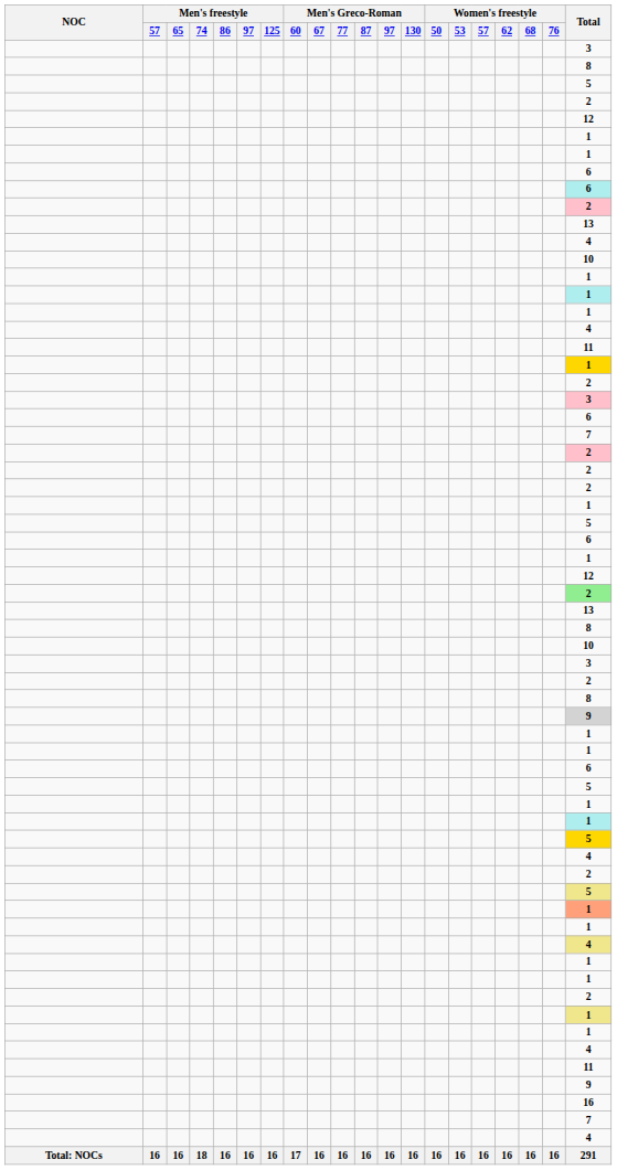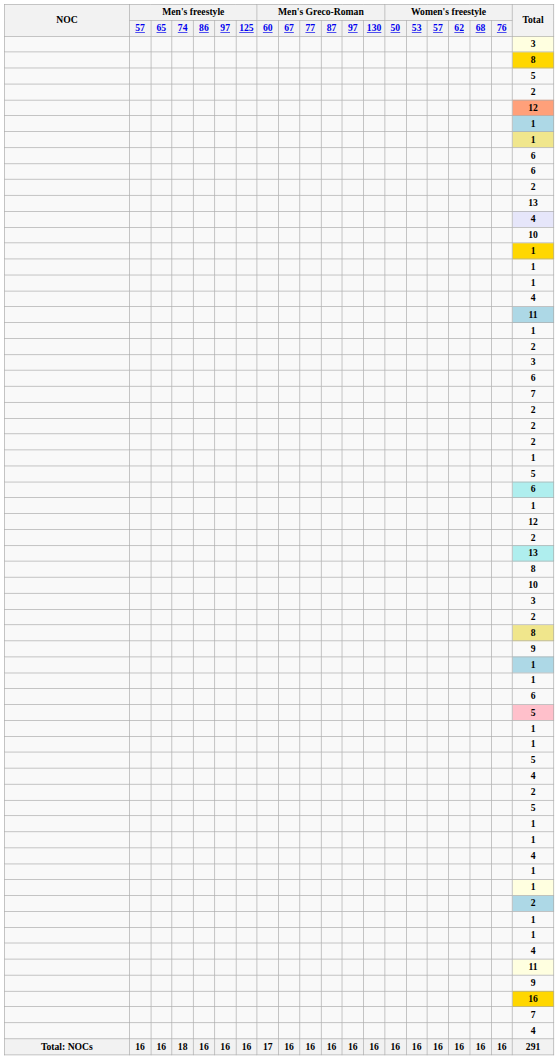row 3 | Total: no background -> lightyellow background
row 4 | Total: no background -> gold background
row 7 | Total: no background -> lightsalmon background
row 8 | Total: no background -> lightblue background
row 9 | Total: no background -> khaki background
row 11 | Total: paleturquoise background -> no background
row 12 | Total: pink background -> no background
row 14 | Total: no background -> lavender background
row 16 | Total: no background -> gold background
row 17 | Total: paleturquoise background -> no background
row 20 | Total: no background -> lightblue background
row 21 | Total: gold background -> no background
row 23 | Total: pink background -> no background
row 26 | Total: pink background -> no background
row 31 | Total: no background -> paleturquoise background
row 34 | Total: lightgreen background -> no background
row 35 | Total: no background -> paleturquoise background
row 40 | Total: no background -> khaki background
row 41 | Total: lightgrey background -> no background
row 42 | Total: no background -> lightblue background
row 45 | Total: no background -> pink background
row 47 | Total: paleturquoise background -> no background
row 48 | Total: gold background -> no background
row 51 | Total: khaki background -> no background
row 52 | Total: lightsalmon background -> no background
row 54 | Total: khaki background -> no background
row 56 | Total: no background -> lightyellow background
row 57 | Total: no background -> lightblue background
row 58 | Total: khaki background -> no background
row 61 | Total: no background -> lightyellow background
row 63 | Total: no background -> gold background
